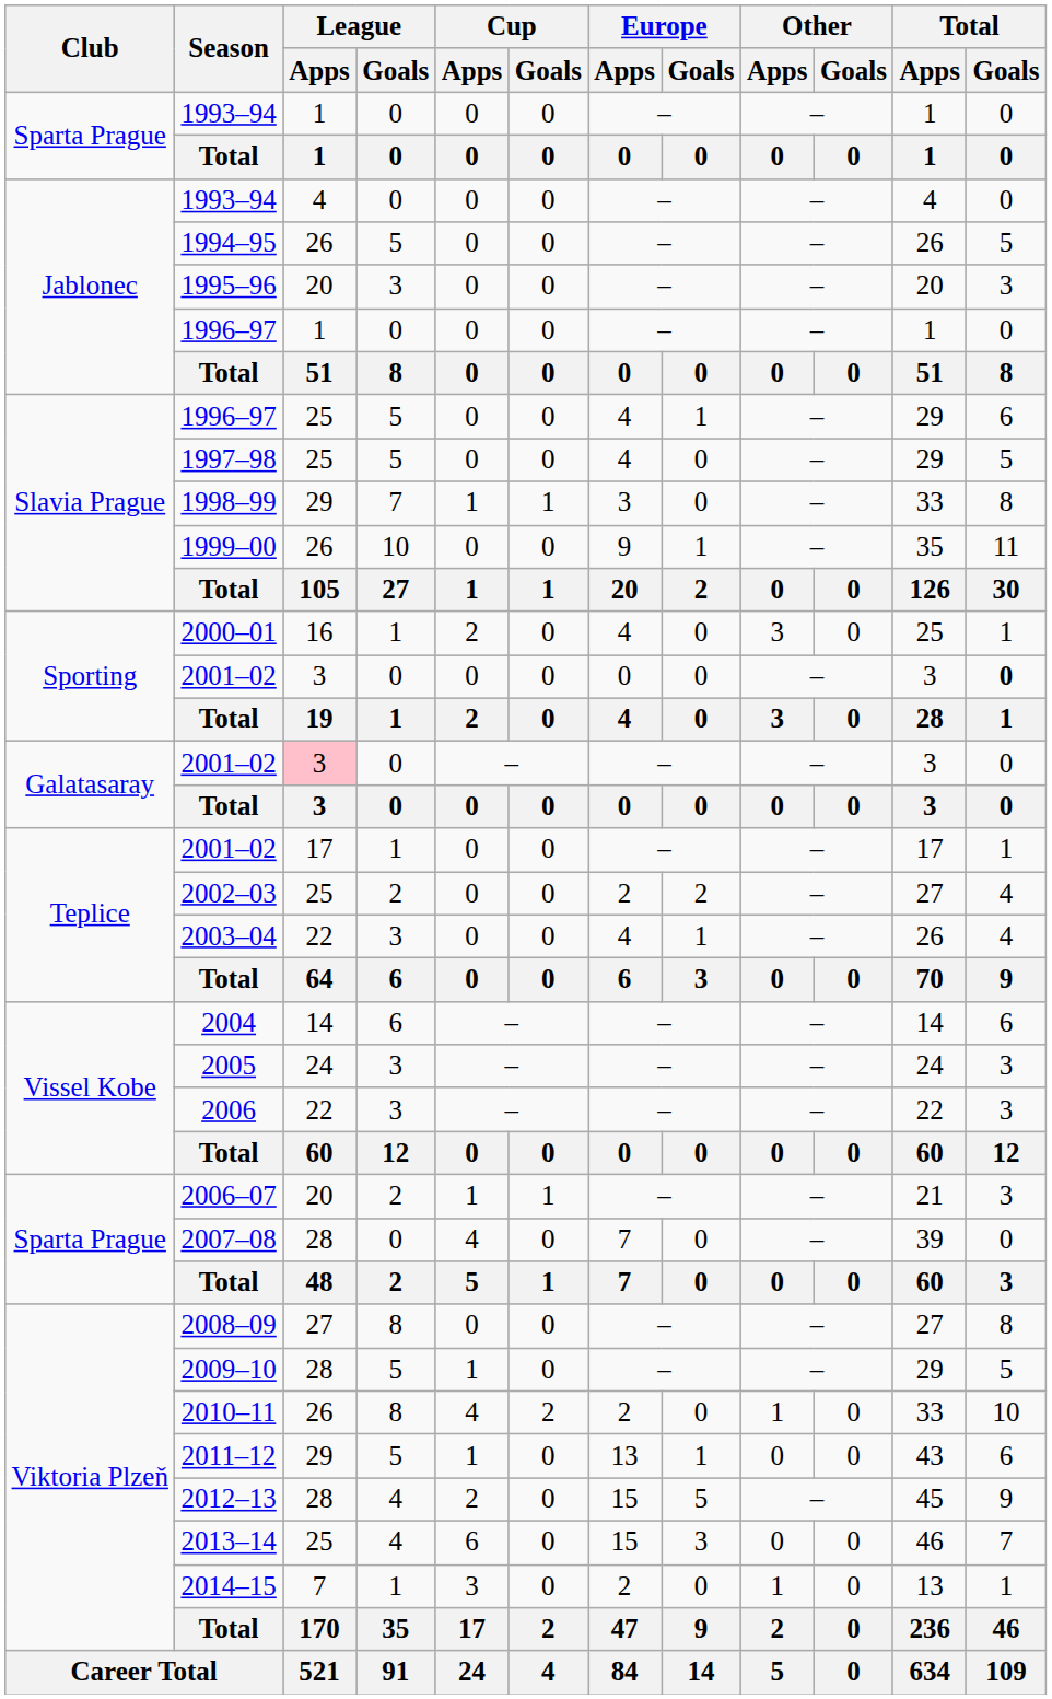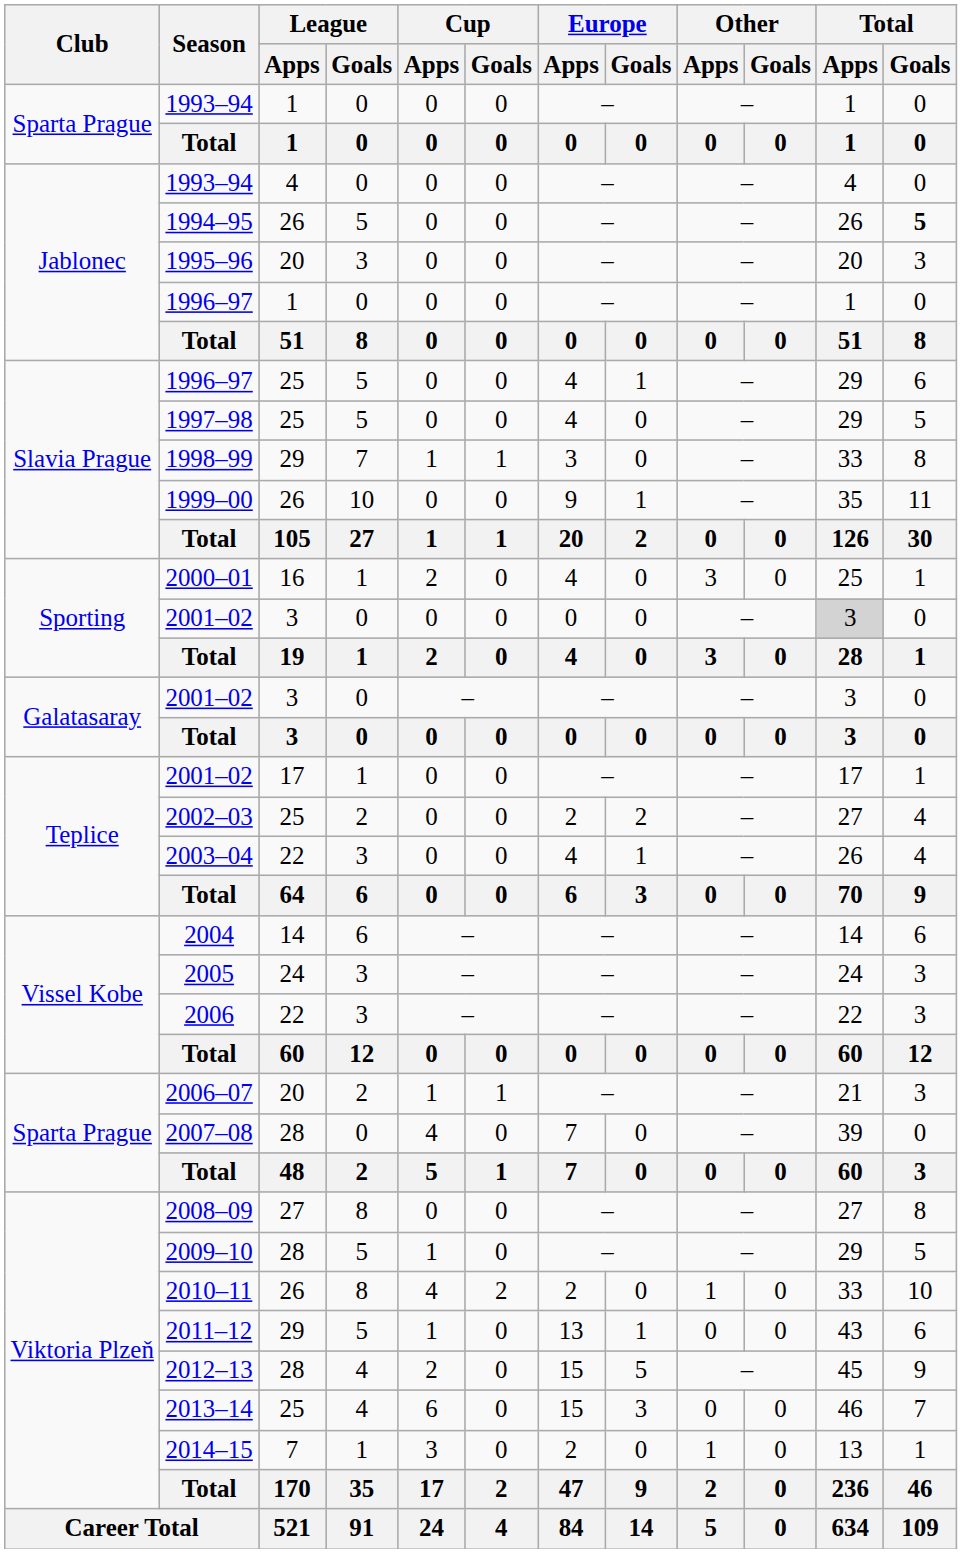1994–95 | Total / Goals: normal -> bold
Sporting / 2001–02 | Total / Apps: no background -> lightgrey background
Sporting / 2001–02 | Total / Goals: bold -> normal
Galatasaray / 2001–02 | League / Apps: pink background -> no background
